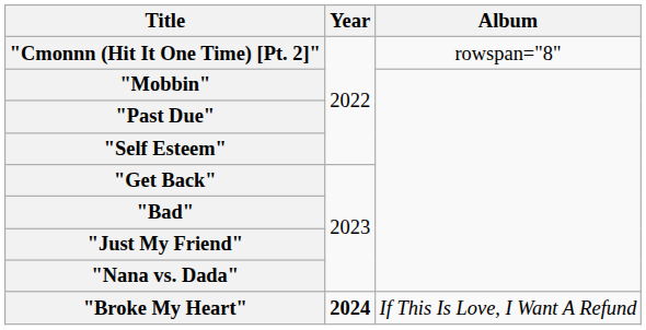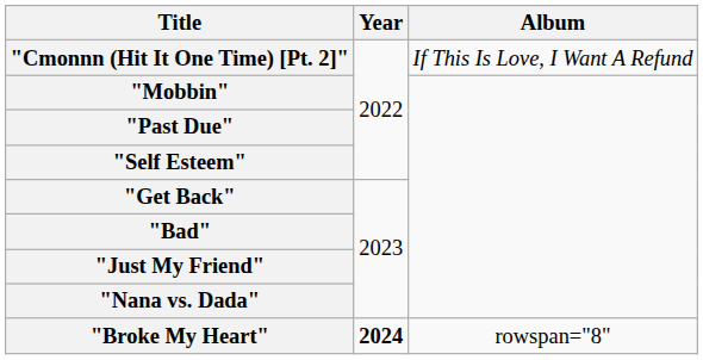"Cmonnn (Hit It One Time) [Pt. 2]" | Album: rowspan="8" -> If This Is Love, I Want A Refund
"Broke My Heart" | Album: If This Is Love, I Want A Refund -> rowspan="8"
